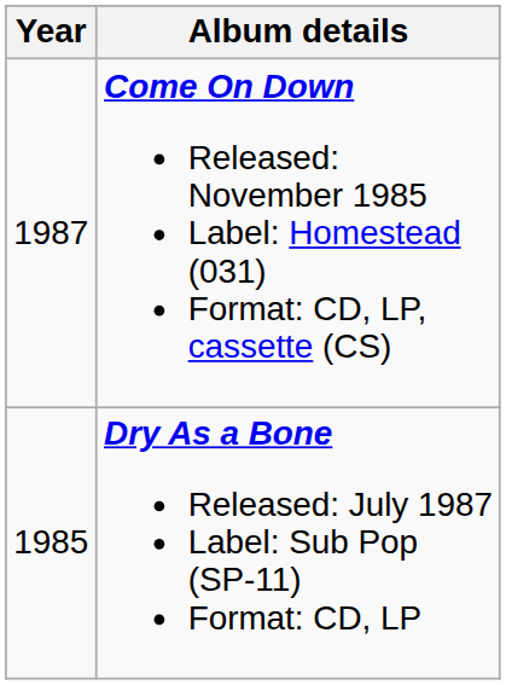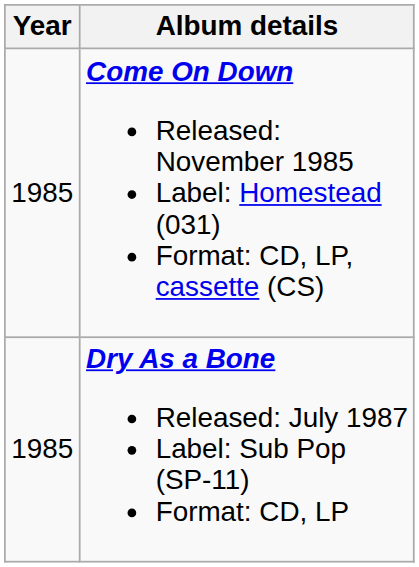row 2 | Year: 1987 -> 1985
